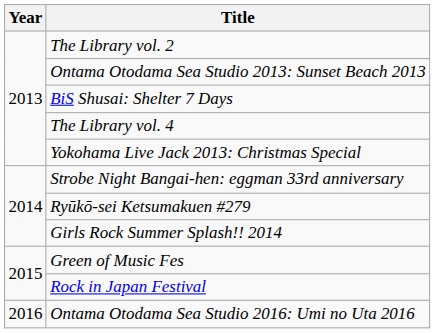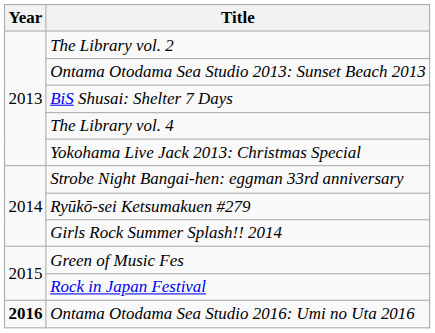Ontama Otodama Sea Studio 2016: Umi no Uta 2016 | Year: normal -> bold
